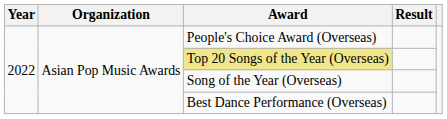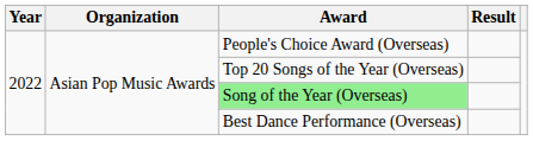Top 20 Songs of the Year (Overseas) | Award: khaki background -> no background
Song of the Year (Overseas) | Award: no background -> lightgreen background
